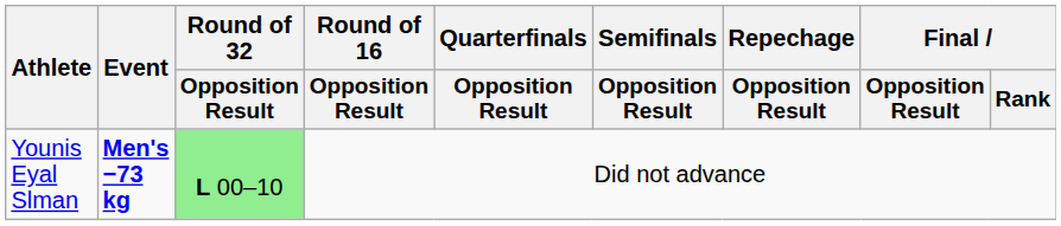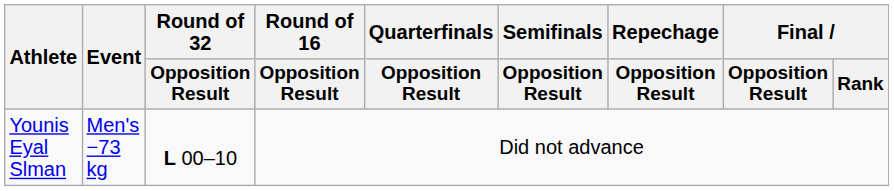Younis Eyal Slman | Event: bold -> normal
Younis Eyal Slman | Round of 32 / Opposition Result: lightgreen background -> no background
